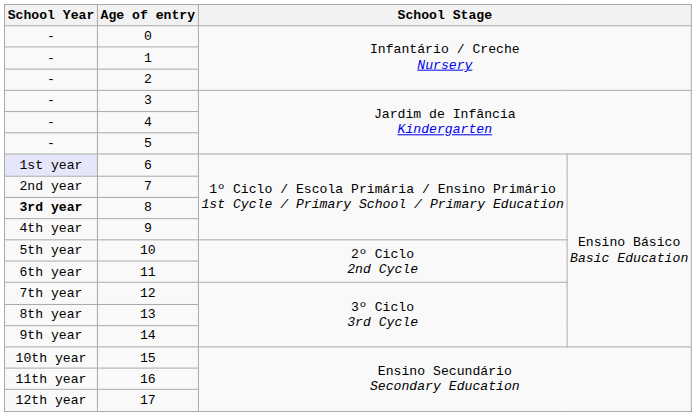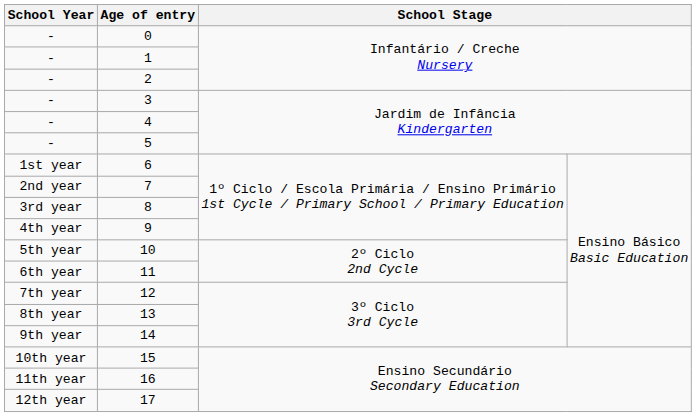6 | School Year: lavender background -> no background
8 | School Year: bold -> normal
